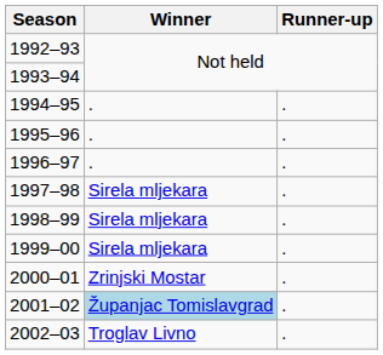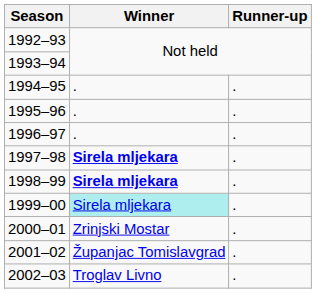1997–98 | Winner: normal -> bold
1998–99 | Winner: normal -> bold
1999–00 | Winner: no background -> paleturquoise background
2001–02 | Winner: lightblue background -> no background
